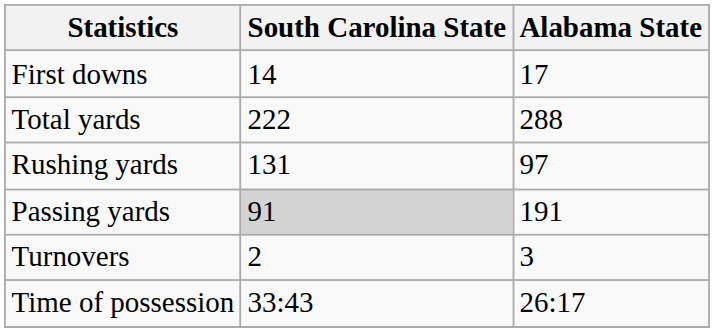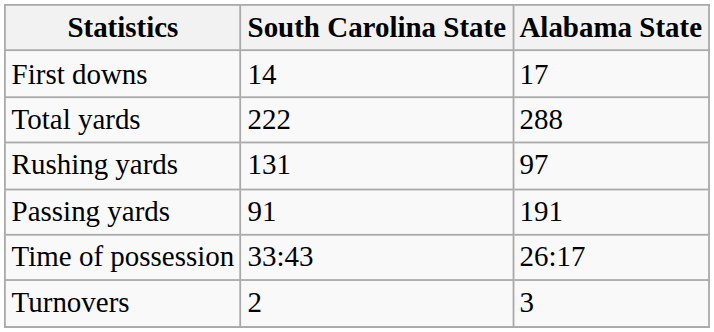Passing yards | South Carolina State: lightgrey background -> no background
rows swapped: Turnovers <-> Time of possession
